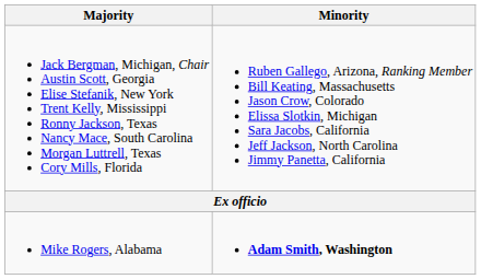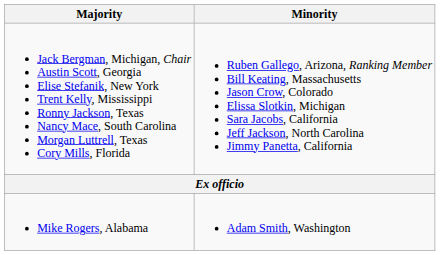Mike Rogers, Alabama | Minority: bold -> normal
